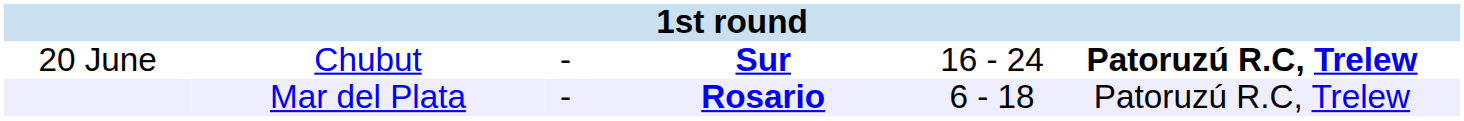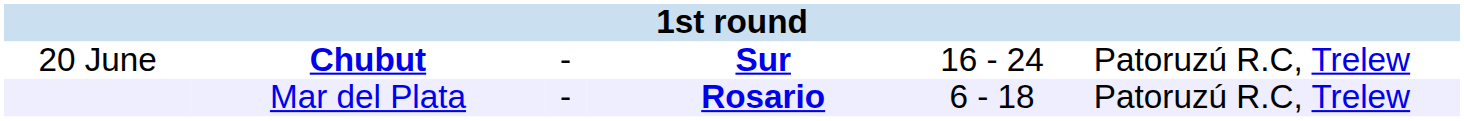20 June | column 2: normal -> bold
20 June | column 6: bold -> normal
